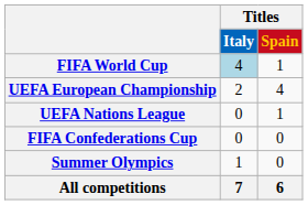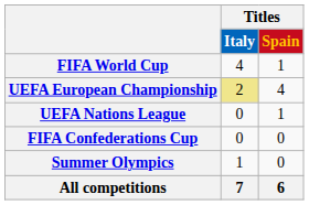FIFA World Cup | Titles / Italy: lightblue background -> no background
UEFA European Championship | Titles / Italy: no background -> khaki background
